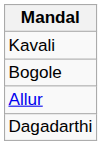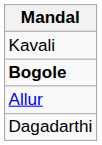row 3 | column 1: normal -> bold
